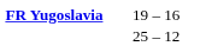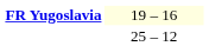FR Yugoslavia | column 2: no background -> lightyellow background
